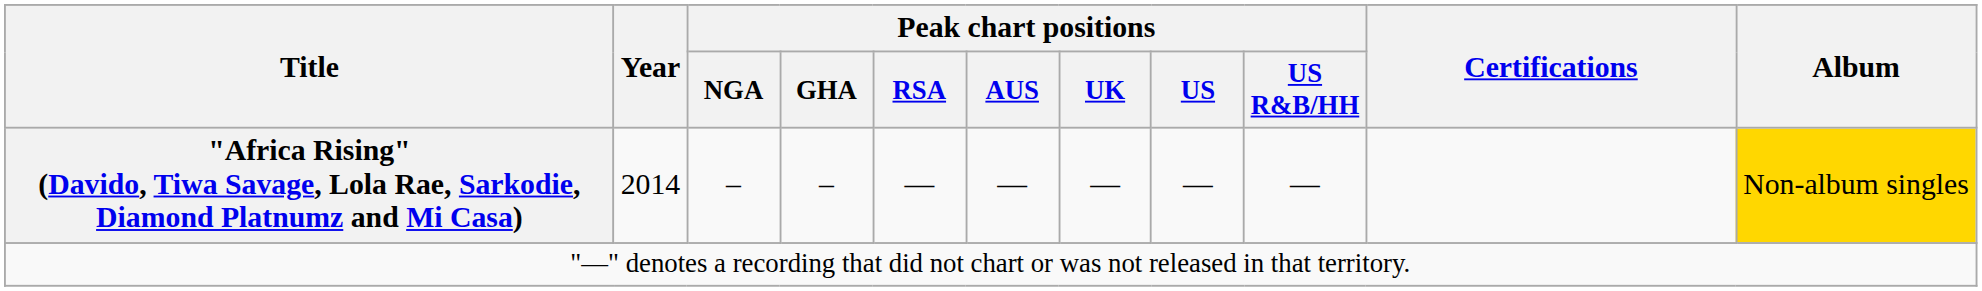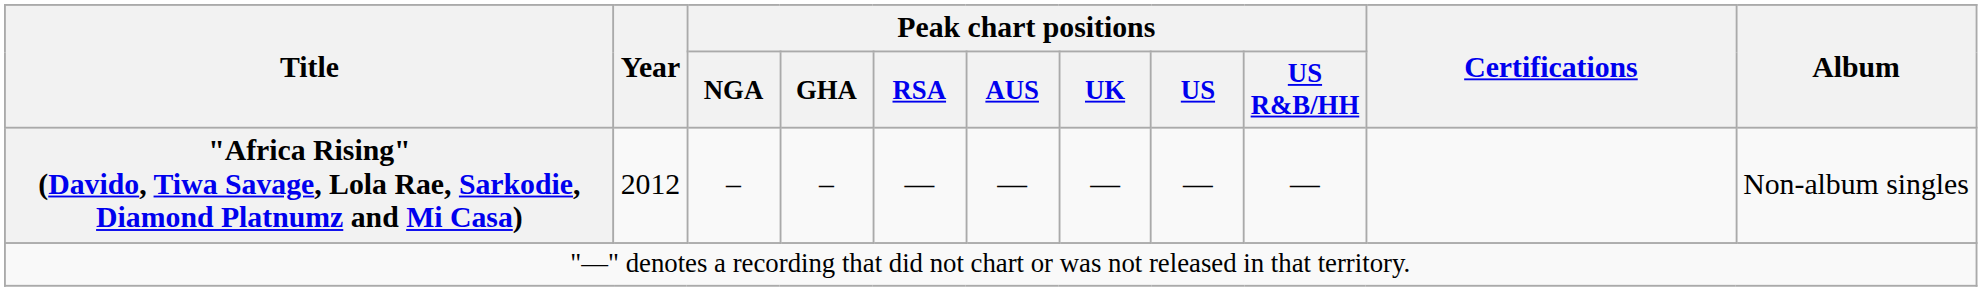row 3 | Year: 2014 -> 2012
row 3 | Album: gold background -> no background
